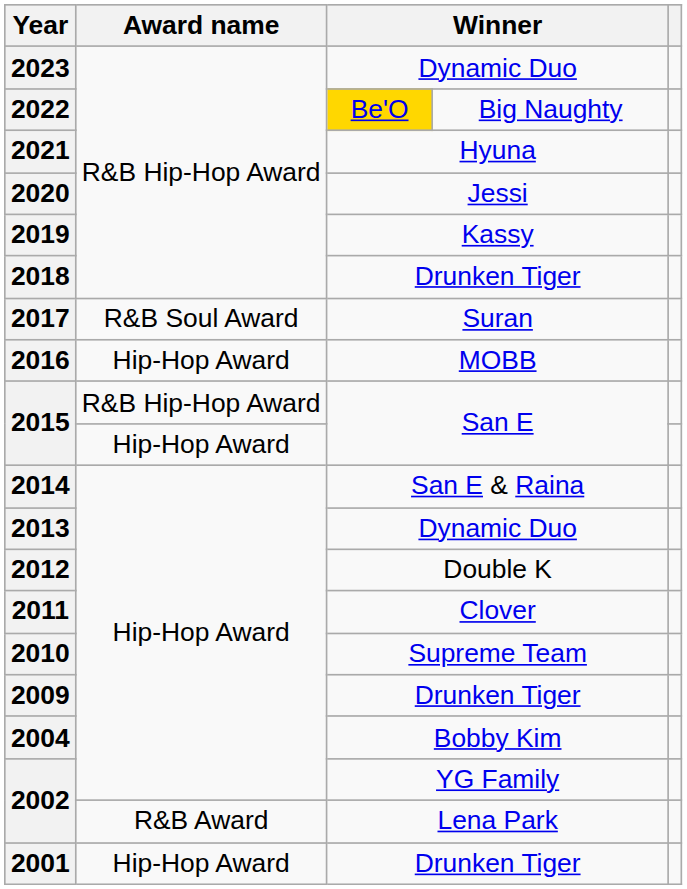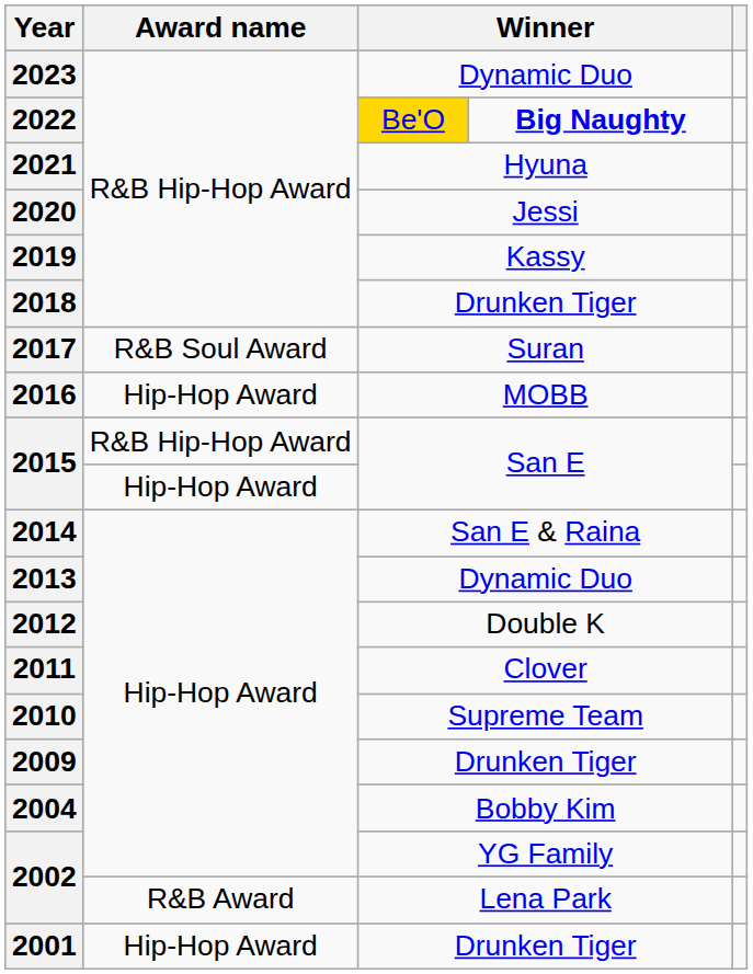2022 | column 4: normal -> bold
